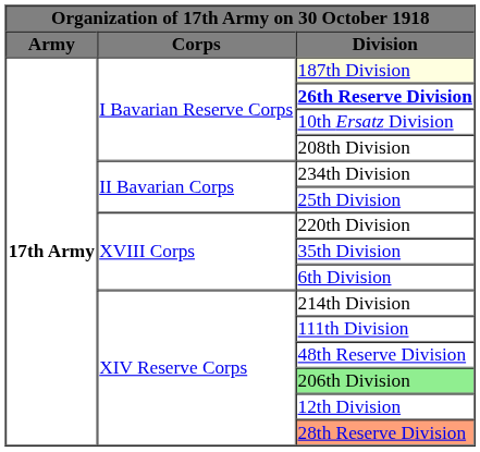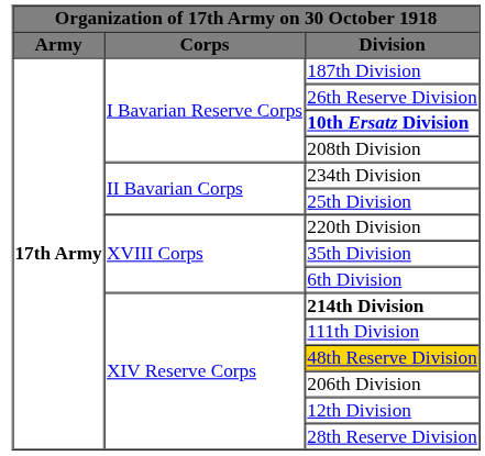187th Division | Division: lightyellow background -> no background
26th Reserve Division | Division: bold -> normal
10th Ersatz Division | Division: normal -> bold
214th Division | Division: normal -> bold
48th Reserve Division | Division: no background -> gold background
206th Division | Division: lightgreen background -> no background
28th Reserve Division | Division: lightsalmon background -> no background
